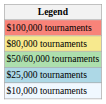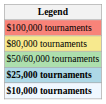row 5 | column 1: normal -> bold
row 6 | column 1: normal -> bold
